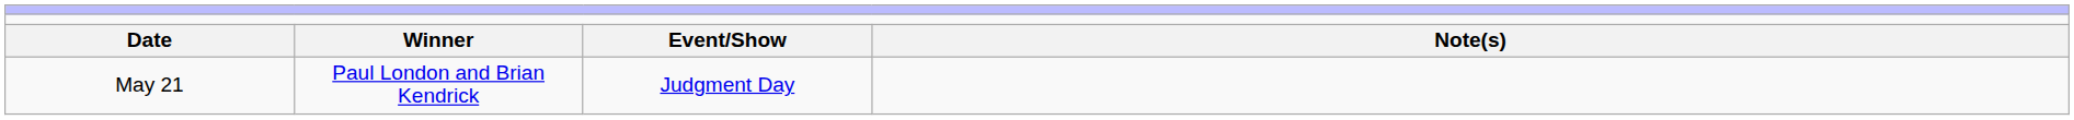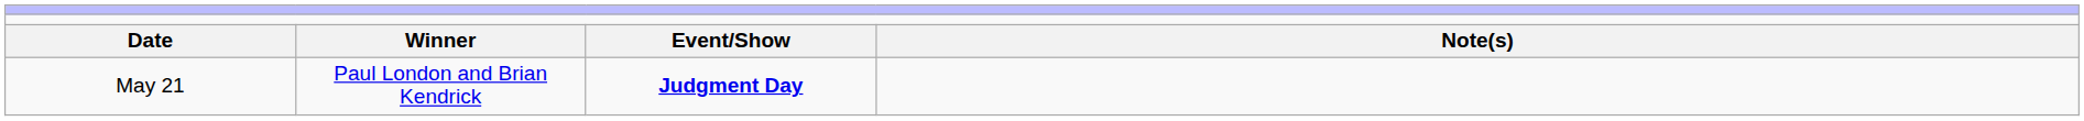May 21 | column 3: normal -> bold
